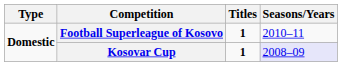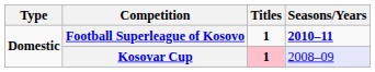Football Superleague of Kosovo | Seasons/Years: normal -> bold
Kosovar Cup | Titles: no background -> pink background
